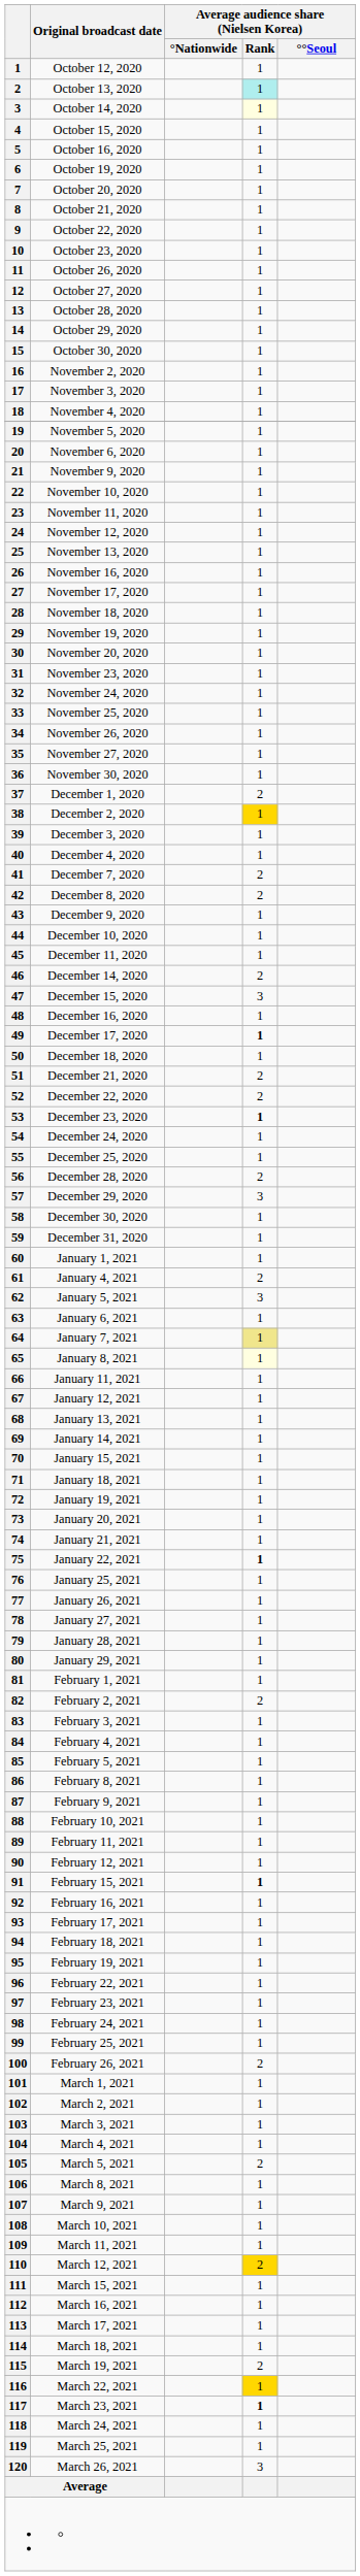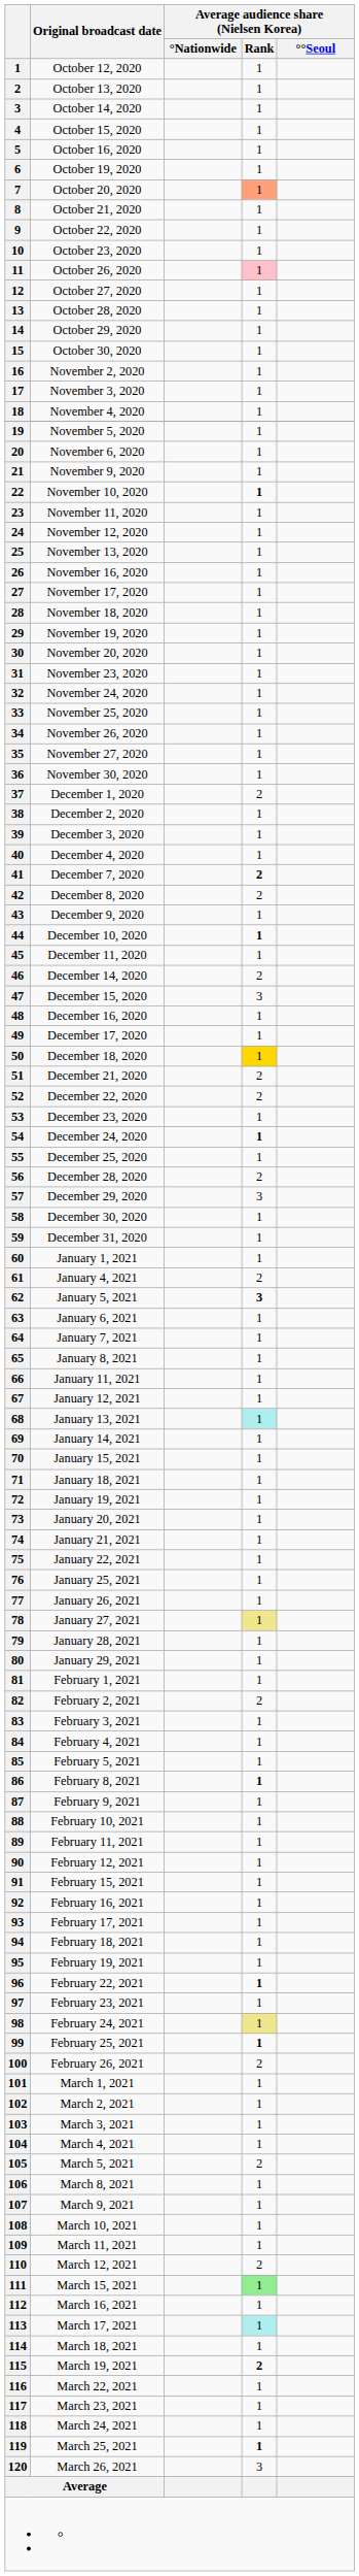October 13, 2020 | Average audience share (Nielsen Korea) / Rank: paleturquoise background -> no background
October 14, 2020 | Average audience share (Nielsen Korea) / Rank: lightyellow background -> no background
October 20, 2020 | Average audience share (Nielsen Korea) / Rank: no background -> lightsalmon background
October 26, 2020 | Average audience share (Nielsen Korea) / Rank: no background -> pink background
November 10, 2020 | Average audience share (Nielsen Korea) / Rank: normal -> bold
December 2, 2020 | Average audience share (Nielsen Korea) / Rank: gold background -> no background
December 7, 2020 | Average audience share (Nielsen Korea) / Rank: normal -> bold
December 10, 2020 | Average audience share (Nielsen Korea) / Rank: normal -> bold
December 17, 2020 | Average audience share (Nielsen Korea) / Rank: bold -> normal
December 18, 2020 | Average audience share (Nielsen Korea) / Rank: no background -> gold background
December 23, 2020 | Average audience share (Nielsen Korea) / Rank: bold -> normal
December 24, 2020 | Average audience share (Nielsen Korea) / Rank: normal -> bold
January 5, 2021 | Average audience share (Nielsen Korea) / Rank: normal -> bold
January 7, 2021 | Average audience share (Nielsen Korea) / Rank: khaki background -> no background
January 8, 2021 | Average audience share (Nielsen Korea) / Rank: lightyellow background -> no background
January 13, 2021 | Average audience share (Nielsen Korea) / Rank: no background -> paleturquoise background
January 22, 2021 | Average audience share (Nielsen Korea) / Rank: bold -> normal
January 27, 2021 | Average audience share (Nielsen Korea) / Rank: no background -> khaki background
February 8, 2021 | Average audience share (Nielsen Korea) / Rank: normal -> bold
February 15, 2021 | Average audience share (Nielsen Korea) / Rank: bold -> normal
February 22, 2021 | Average audience share (Nielsen Korea) / Rank: normal -> bold
February 24, 2021 | Average audience share (Nielsen Korea) / Rank: no background -> khaki background
February 25, 2021 | Average audience share (Nielsen Korea) / Rank: normal -> bold
March 12, 2021 | Average audience share (Nielsen Korea) / Rank: gold background -> no background
March 15, 2021 | Average audience share (Nielsen Korea) / Rank: no background -> lightgreen background
March 17, 2021 | Average audience share (Nielsen Korea) / Rank: no background -> paleturquoise background
March 19, 2021 | Average audience share (Nielsen Korea) / Rank: normal -> bold
March 22, 2021 | Average audience share (Nielsen Korea) / Rank: gold background -> no background
March 23, 2021 | Average audience share (Nielsen Korea) / Rank: bold -> normal
March 25, 2021 | Average audience share (Nielsen Korea) / Rank: normal -> bold
